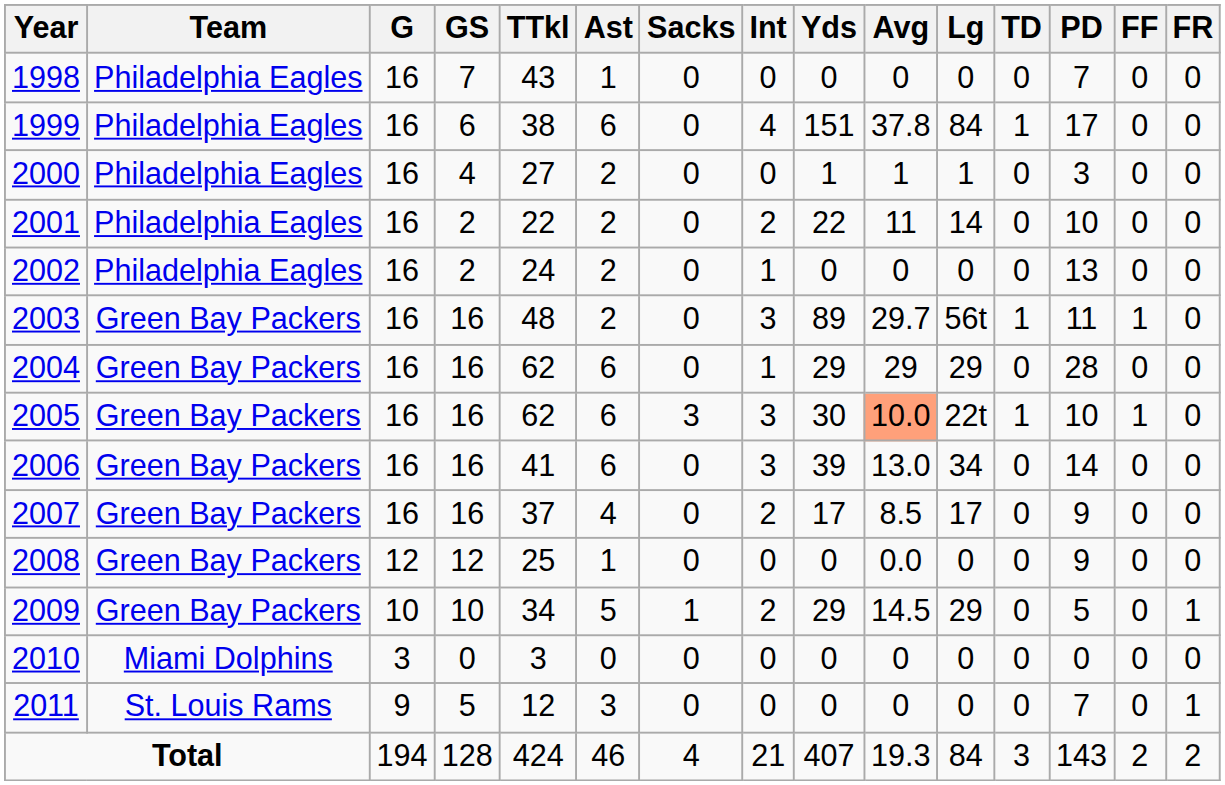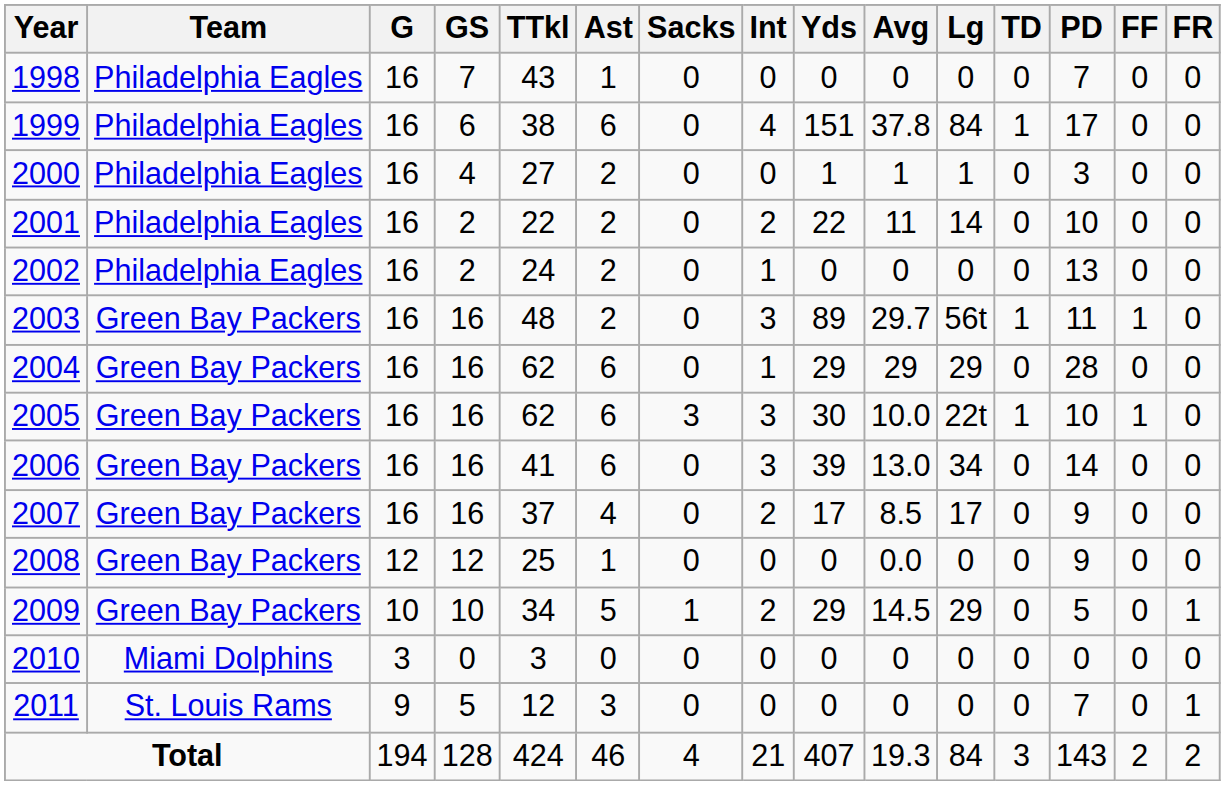2005 | Avg: lightsalmon background -> no background
